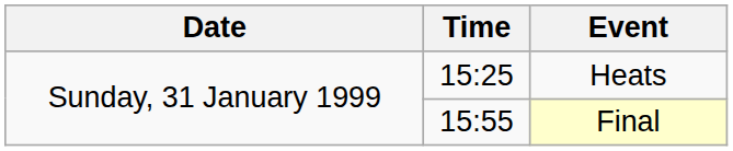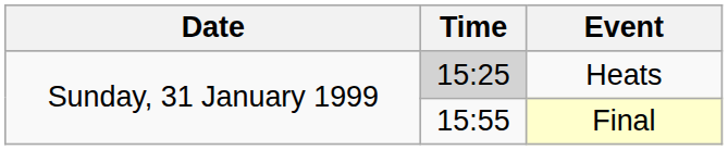Heats | Time: no background -> lightgrey background
